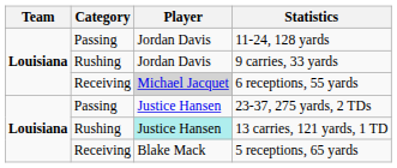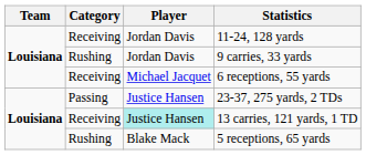11-24, 128 yards | Category: Passing -> Receiving
6 receptions, 55 yards | Player: lightgrey background -> no background
13 carries, 121 yards, 1 TD | Category: Rushing -> Receiving
5 receptions, 65 yards | Category: Receiving -> Rushing
